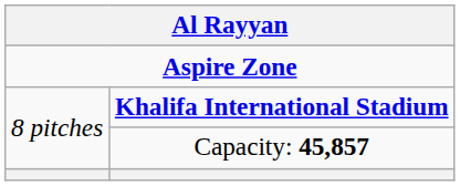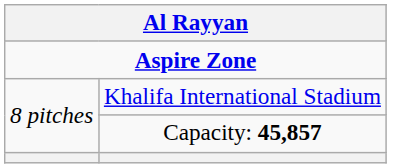Khalifa International Stadium | column 2: bold -> normal
